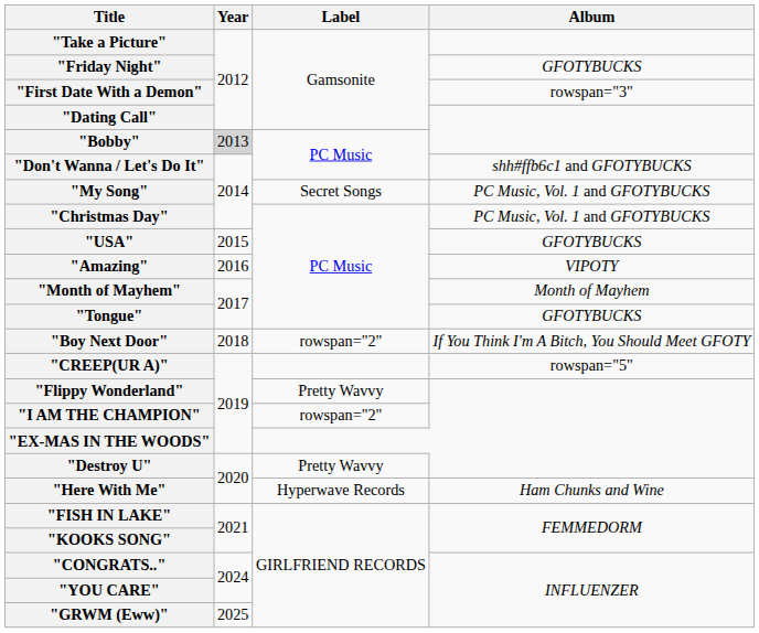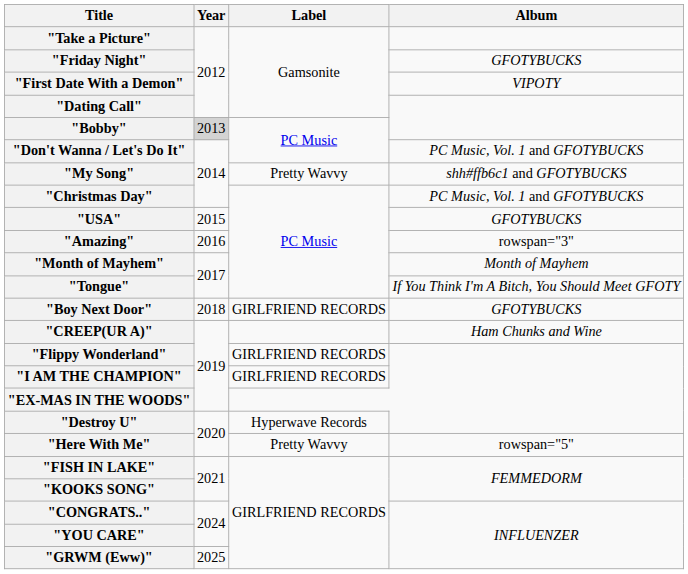"First Date With a Demon" | Album: rowspan="3" -> VIPOTY
"Don't Wanna / Let's Do It" | Album: shh#ffb6c1 and GFOTYBUCKS -> PC Music, Vol. 1 and GFOTYBUCKS
"My Song" | Label: Secret Songs -> Pretty Wavvy
"My Song" | Album: PC Music, Vol. 1 and GFOTYBUCKS -> shh#ffb6c1 and GFOTYBUCKS
"Amazing" | Album: VIPOTY -> rowspan="3"
"Tongue" | Album: GFOTYBUCKS -> If You Think I'm A Bitch, You Should Meet GFOTY
"Boy Next Door" | Label: rowspan="2" -> GIRLFRIEND RECORDS
"Boy Next Door" | Album: If You Think I'm A Bitch, You Should Meet GFOTY -> GFOTYBUCKS
"CREEP(UR A)" | Album: rowspan="5" -> Ham Chunks and Wine
"Flippy Wonderland" | Label: Pretty Wavvy -> GIRLFRIEND RECORDS
"I AM THE CHAMPION" | Label: rowspan="2" -> GIRLFRIEND RECORDS
"Destroy U" | Label: Pretty Wavvy -> Hyperwave Records
"Here With Me" | Label: Hyperwave Records -> Pretty Wavvy
"Here With Me" | Album: Ham Chunks and Wine -> rowspan="5"
